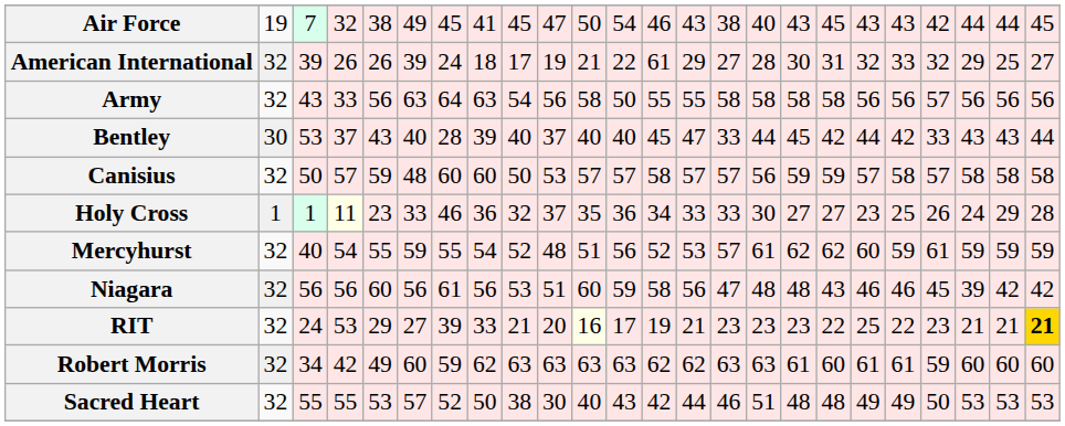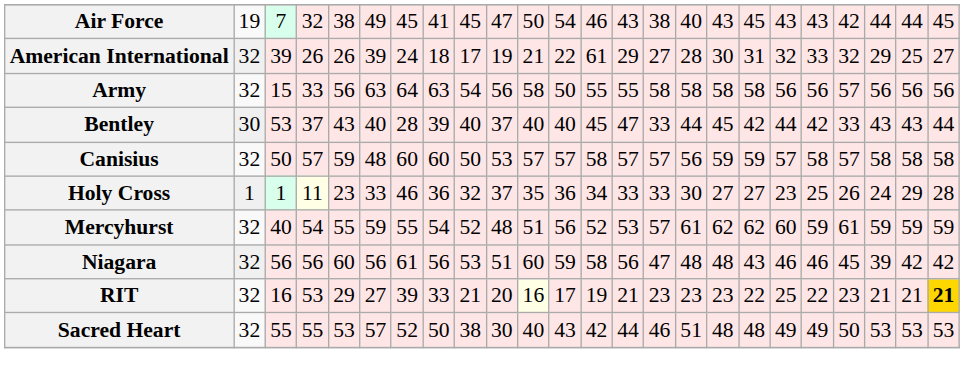Army | column 3: 43 -> 15
RIT | column 3: 24 -> 16
- row: Robert Morris | 32 | 34 | 42 | 49 | 60 | 59 | 62 | 63 | 63 | 63 | 63 | 62 | 62 | 63 | 63 | 61 | 60 | 61 | 61 | 59 | 60 | 60 | 60
